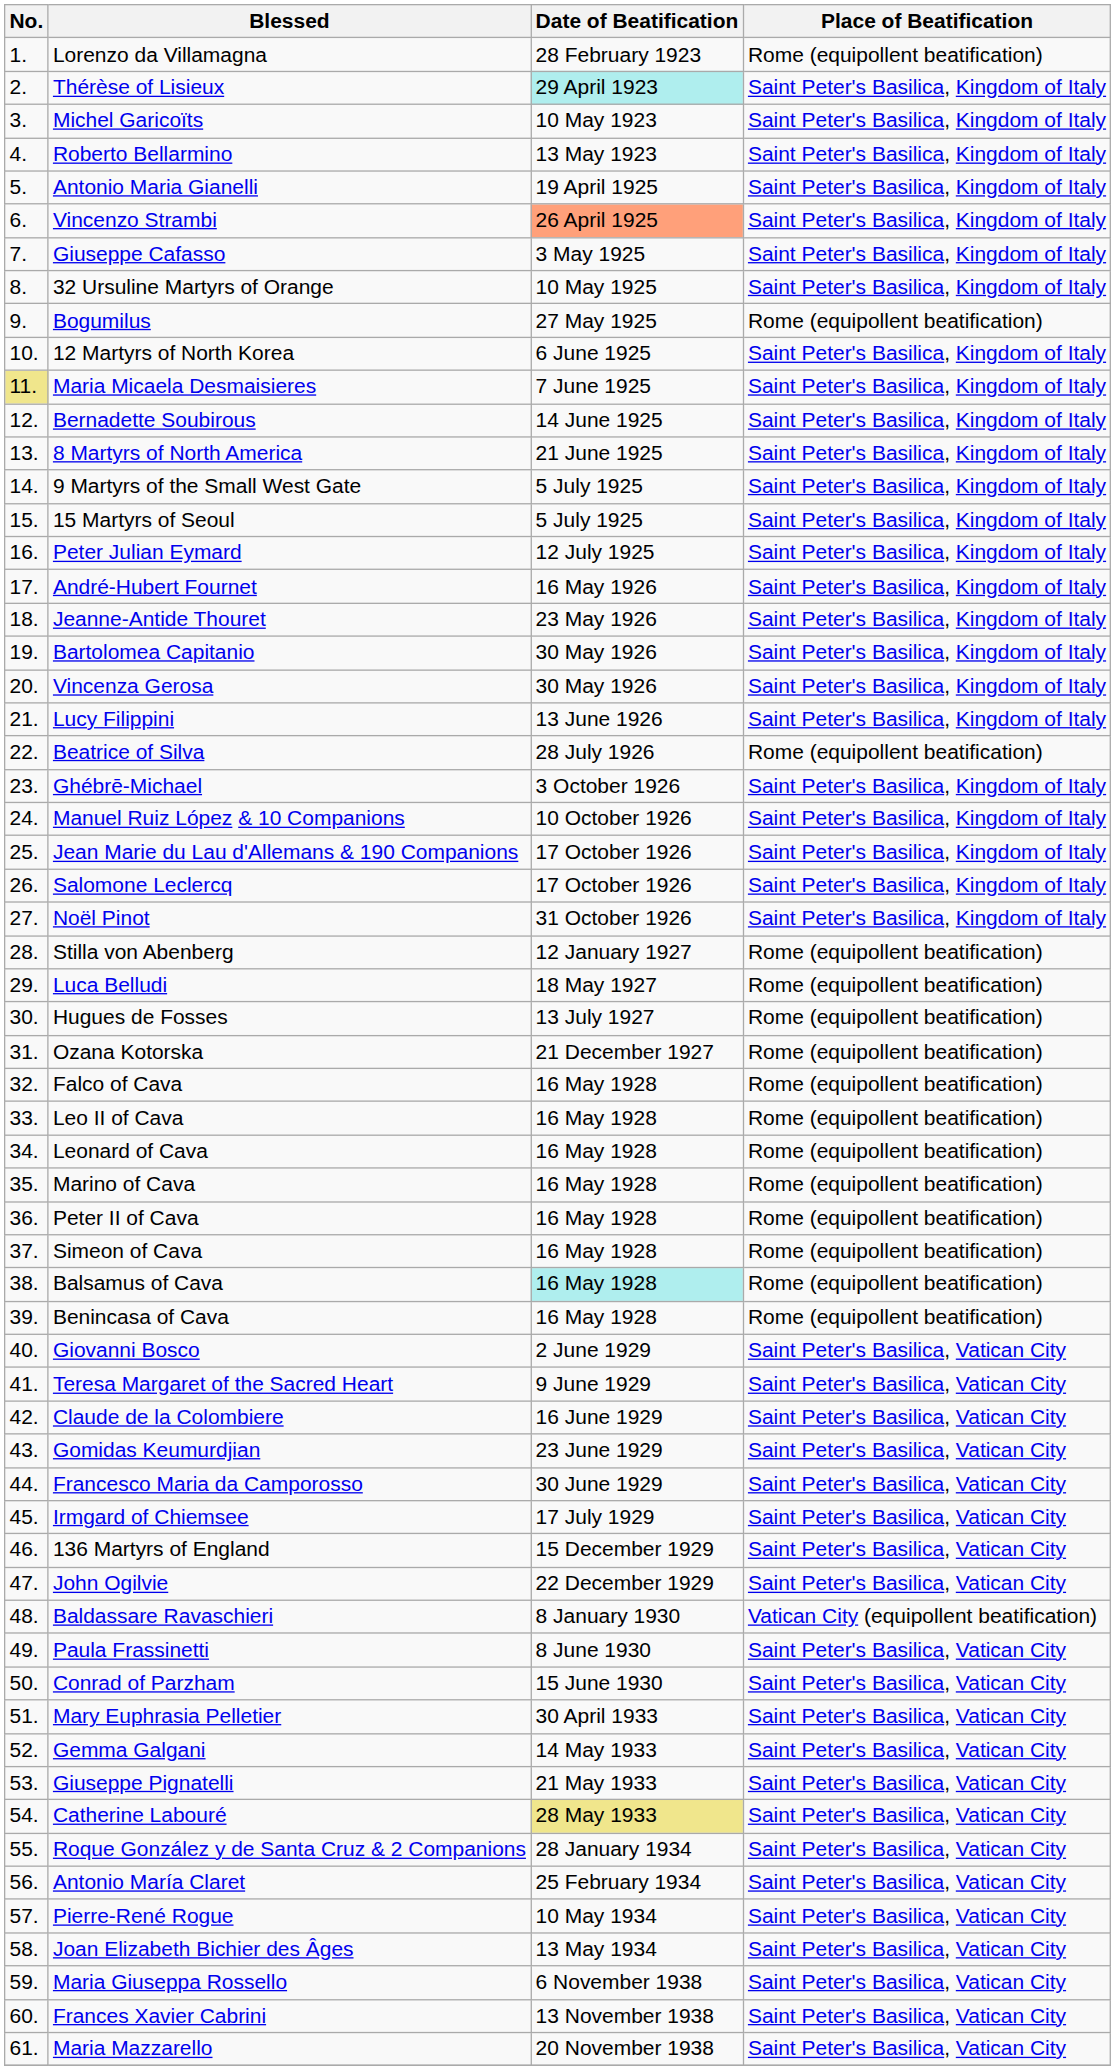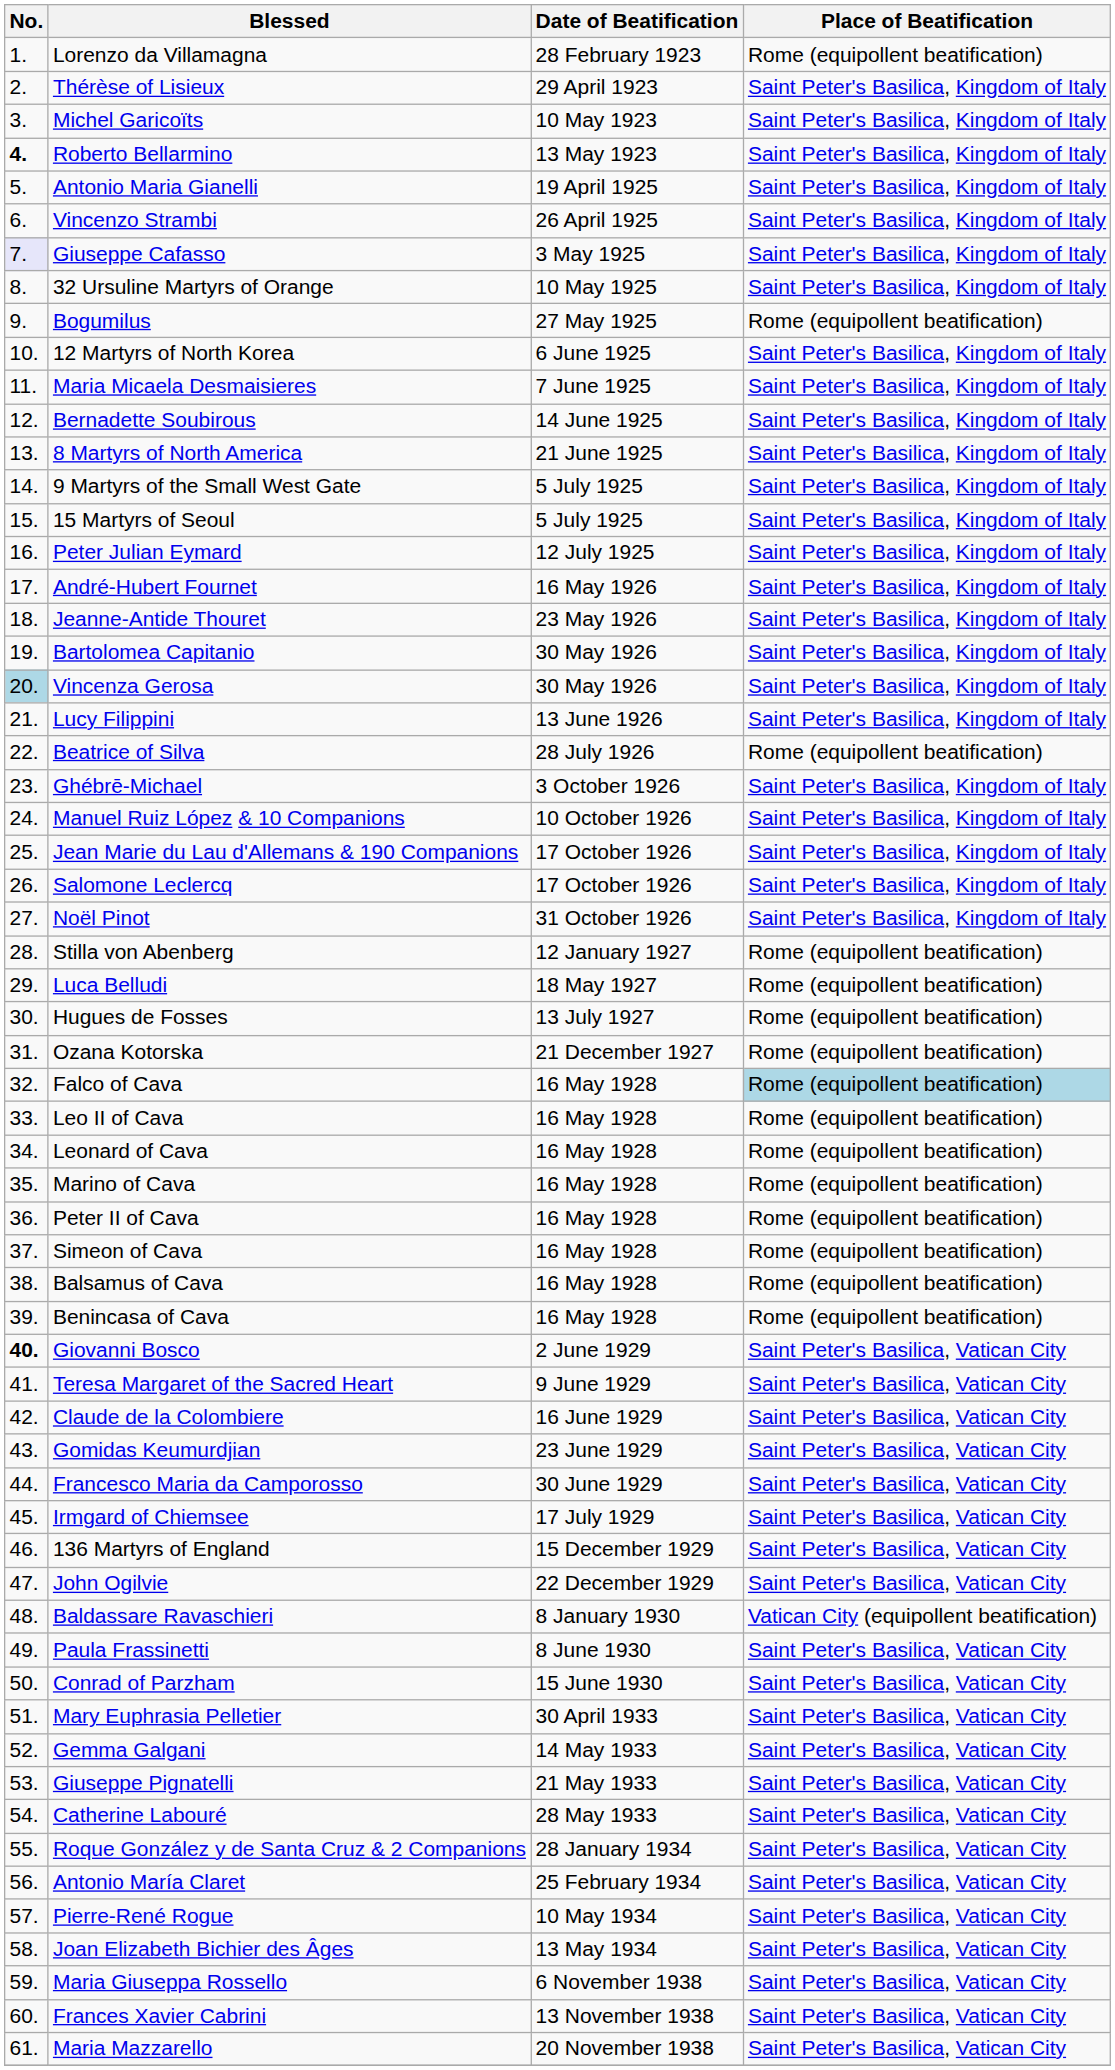Thérèse of Lisieux | Date of Beatification: paleturquoise background -> no background
Roberto Bellarmino | No.: normal -> bold
Vincenzo Strambi | Date of Beatification: lightsalmon background -> no background
Giuseppe Cafasso | No.: no background -> lavender background
Maria Micaela Desmaisieres | No.: khaki background -> no background
Vincenza Gerosa | No.: no background -> lightblue background
Falco of Cava | Place of Beatification: no background -> lightblue background
Balsamus of Cava | Date of Beatification: paleturquoise background -> no background
Giovanni Bosco | No.: normal -> bold
Catherine Labouré | Date of Beatification: khaki background -> no background
